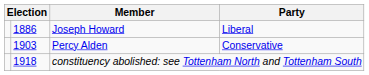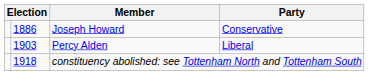Joseph Howard | Party: Liberal -> Conservative
Percy Alden | Party: Conservative -> Liberal
